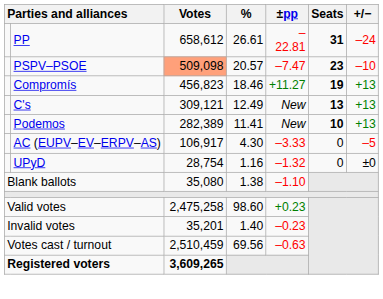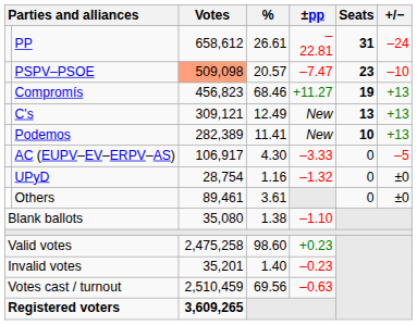Compromís | %: 18.46 -> 68.46
+ row: Others | 89,461 | 3.61 | 0 | ±0
